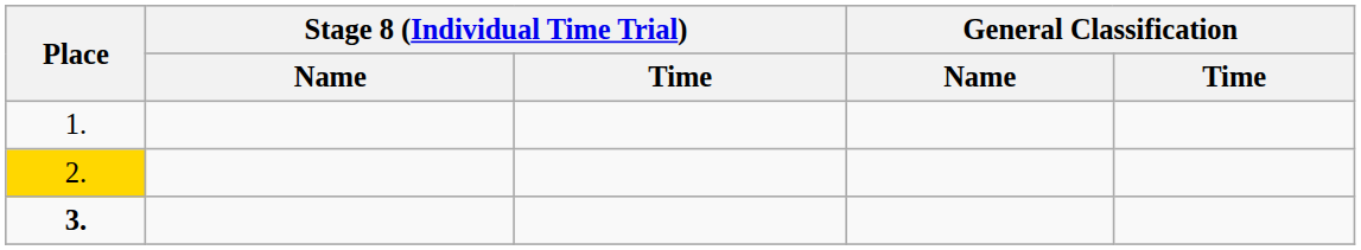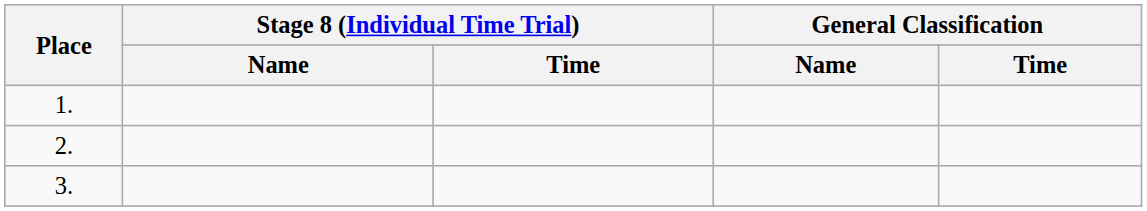2. | Place: gold background -> no background
3. | Place: bold -> normal
